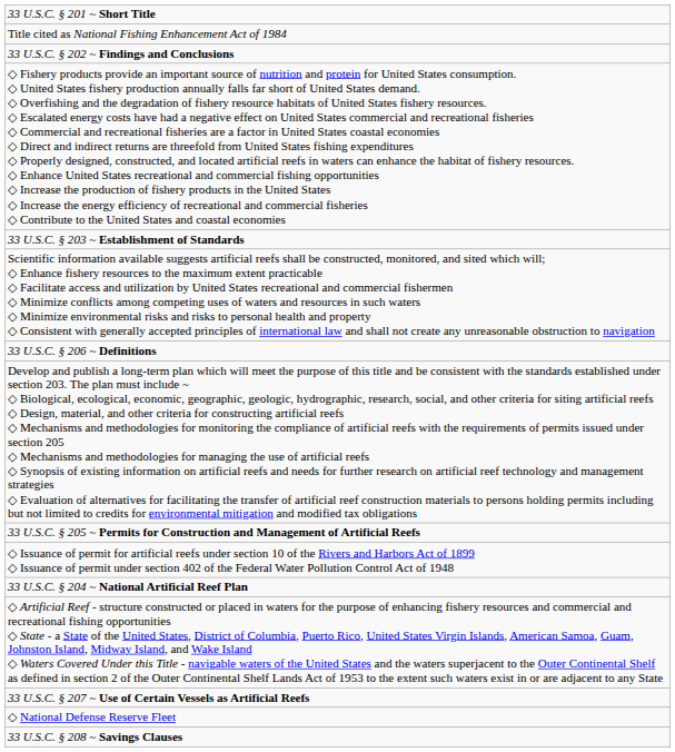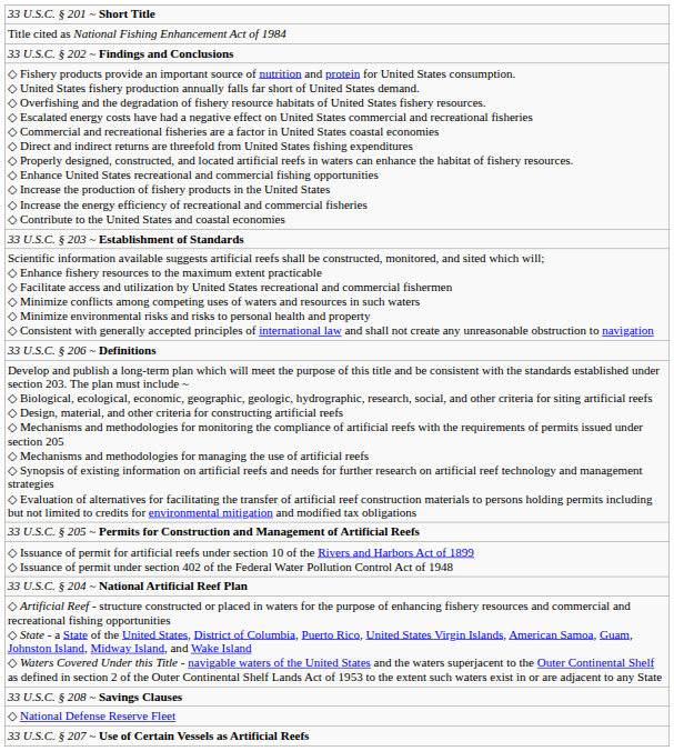row 13 | column 1: 33 U.S.C. § 207 ~ Use of Certain Vessels as Artificial Reefs -> 33 U.S.C. § 208 ~ Savings Clauses
row 15 | column 1: 33 U.S.C. § 208 ~ Savings Clauses -> 33 U.S.C. § 207 ~ Use of Certain Vessels as Artificial Reefs
